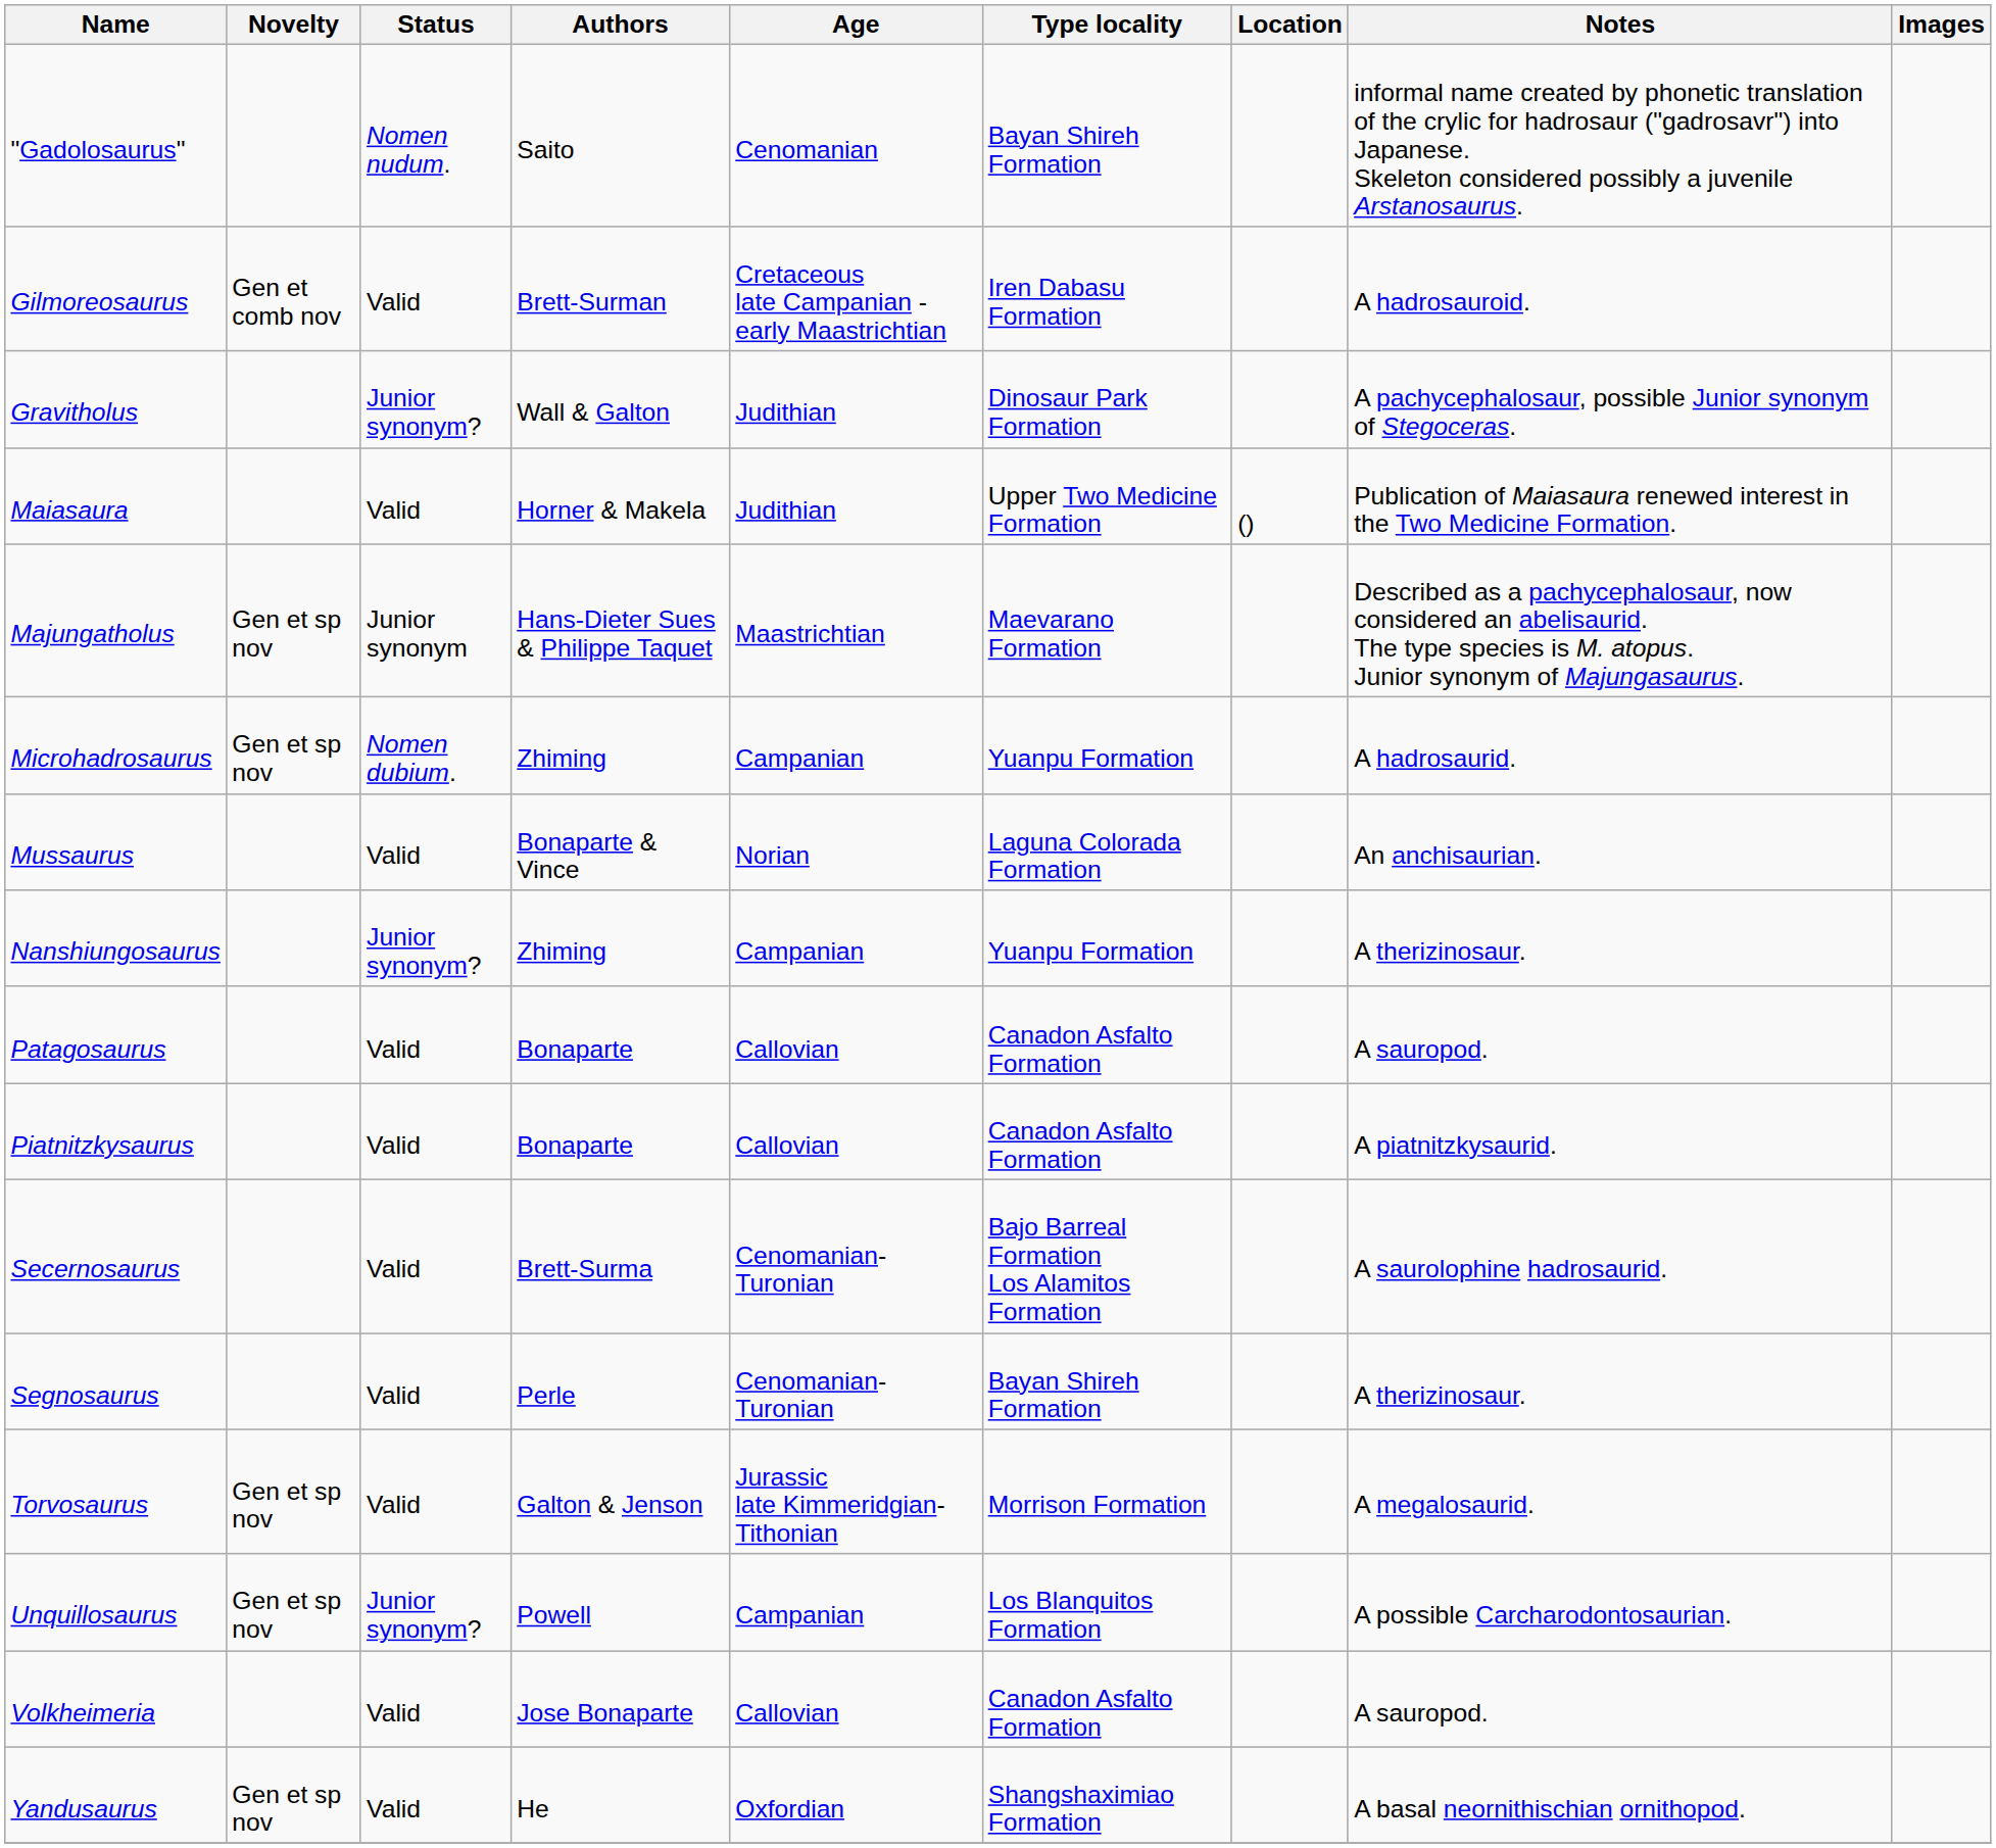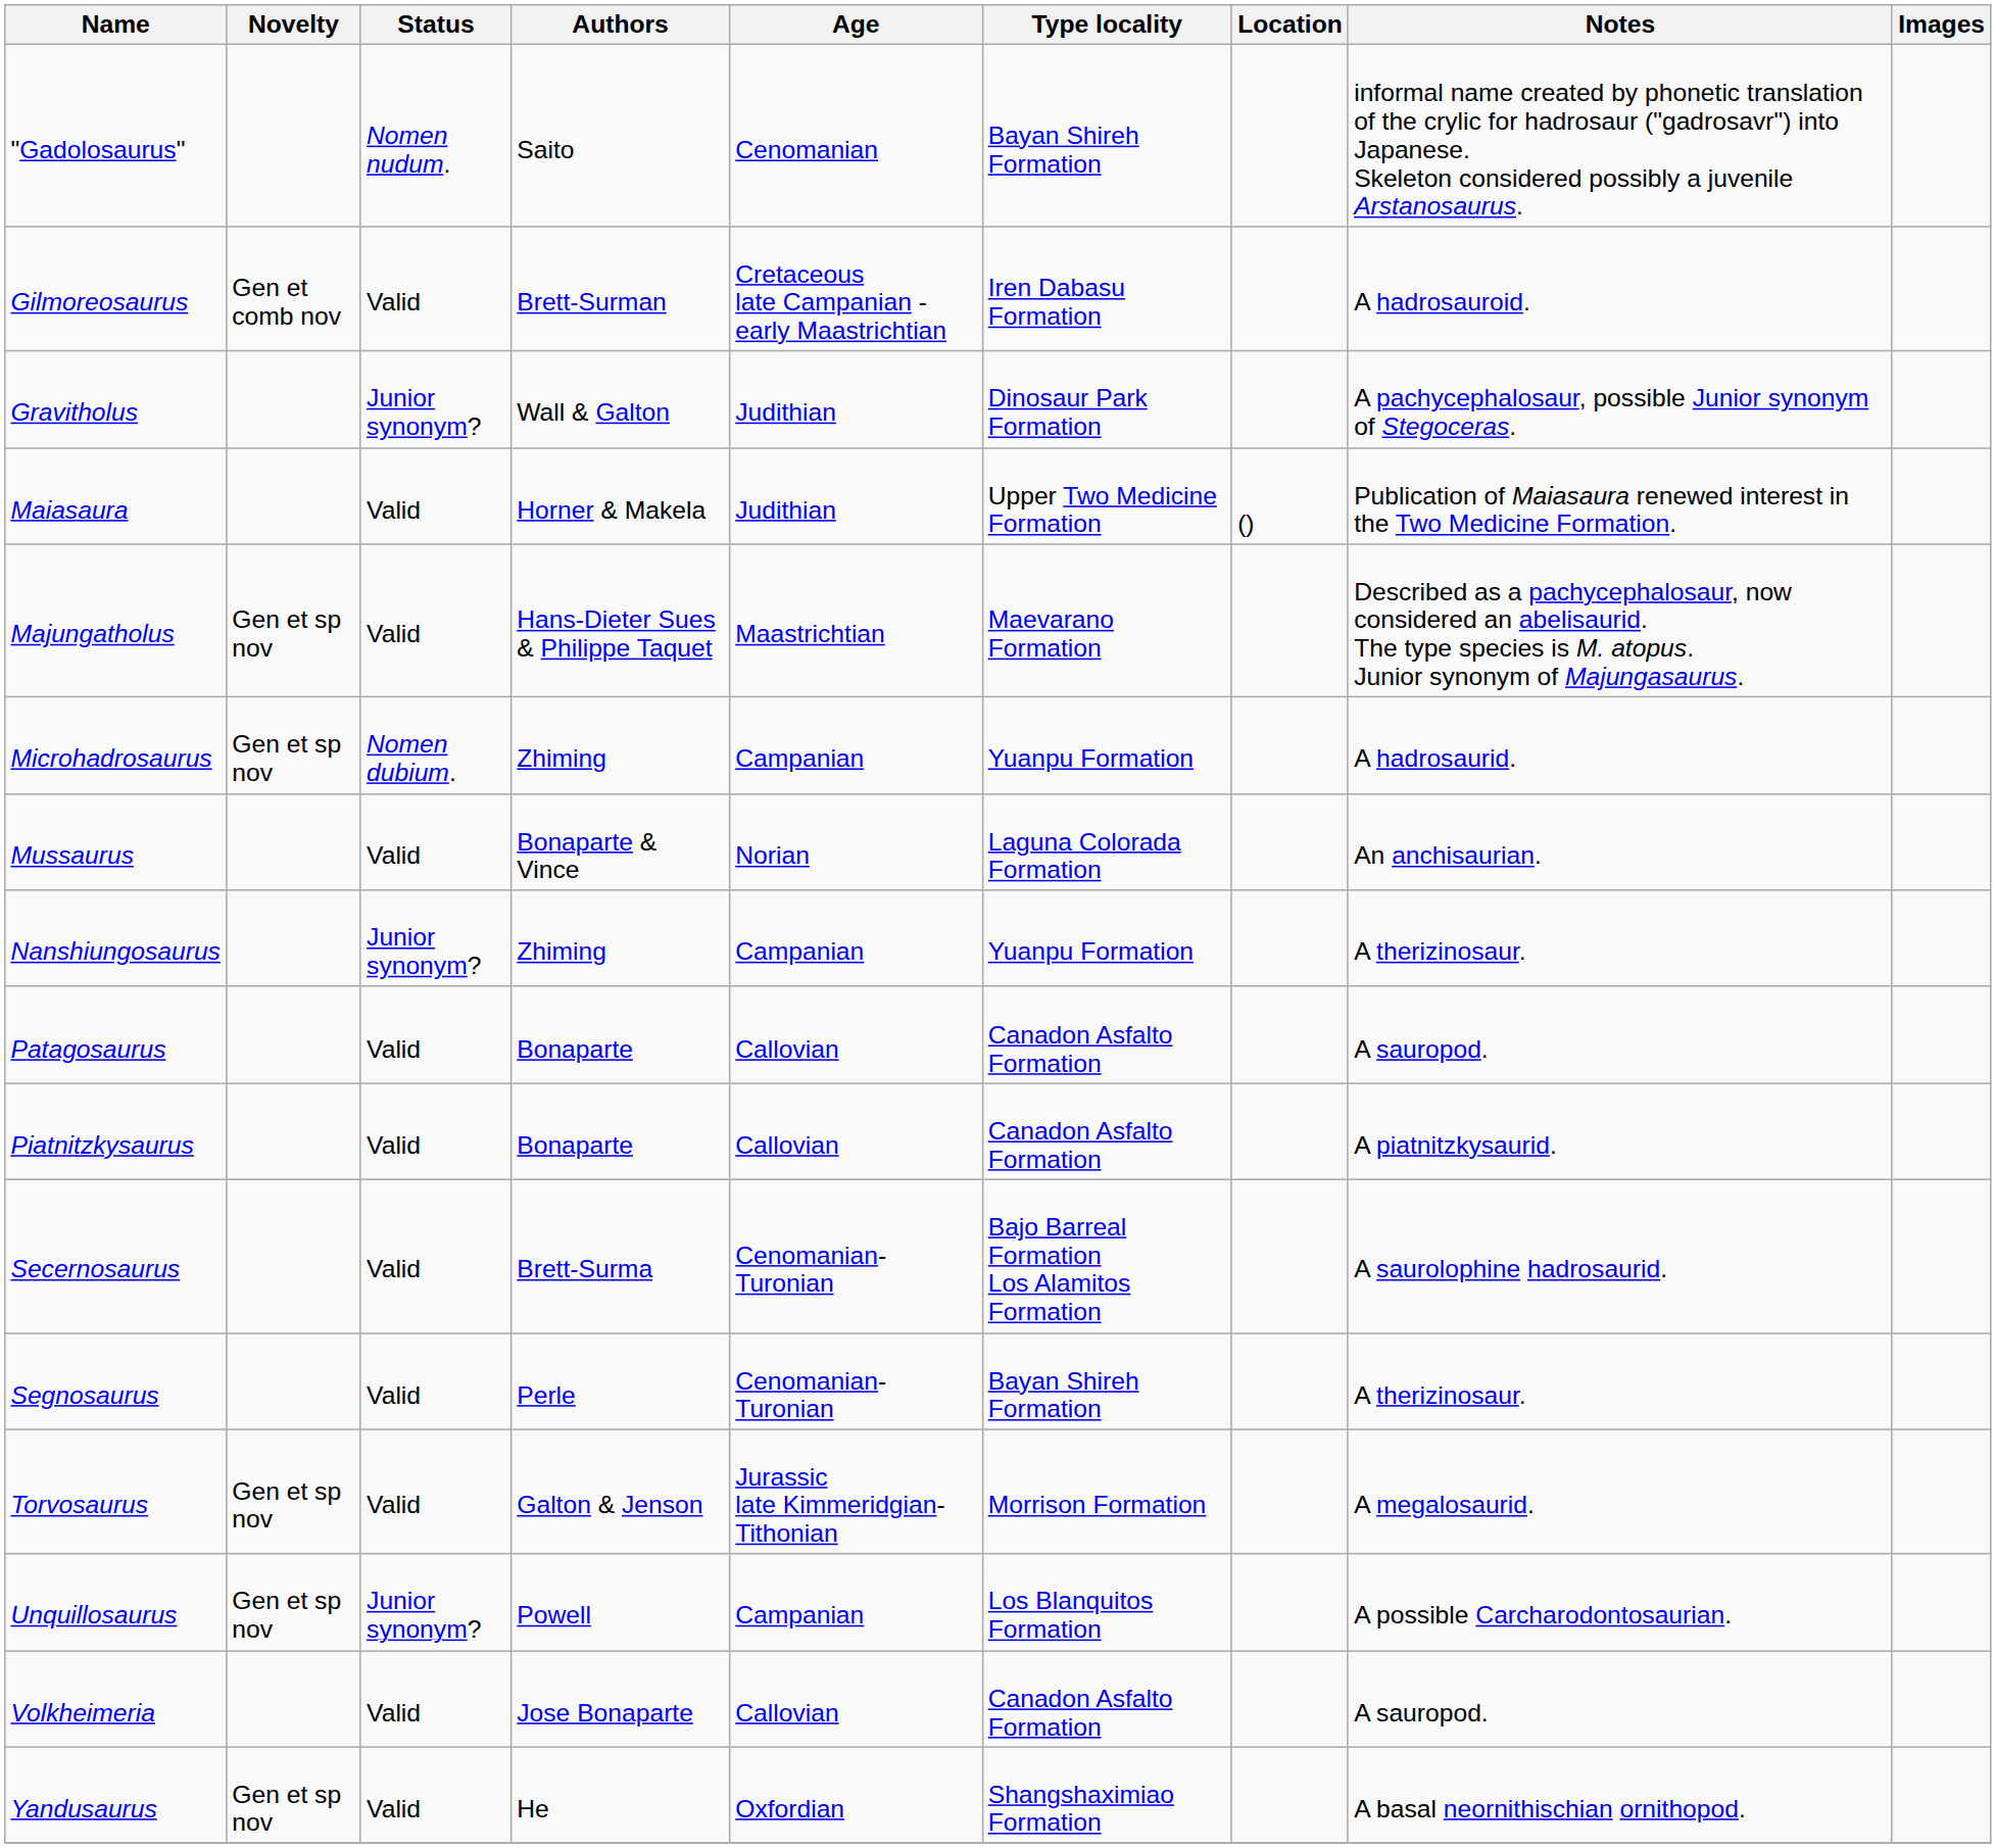Majungatholus | Status: Junior synonym -> Valid
